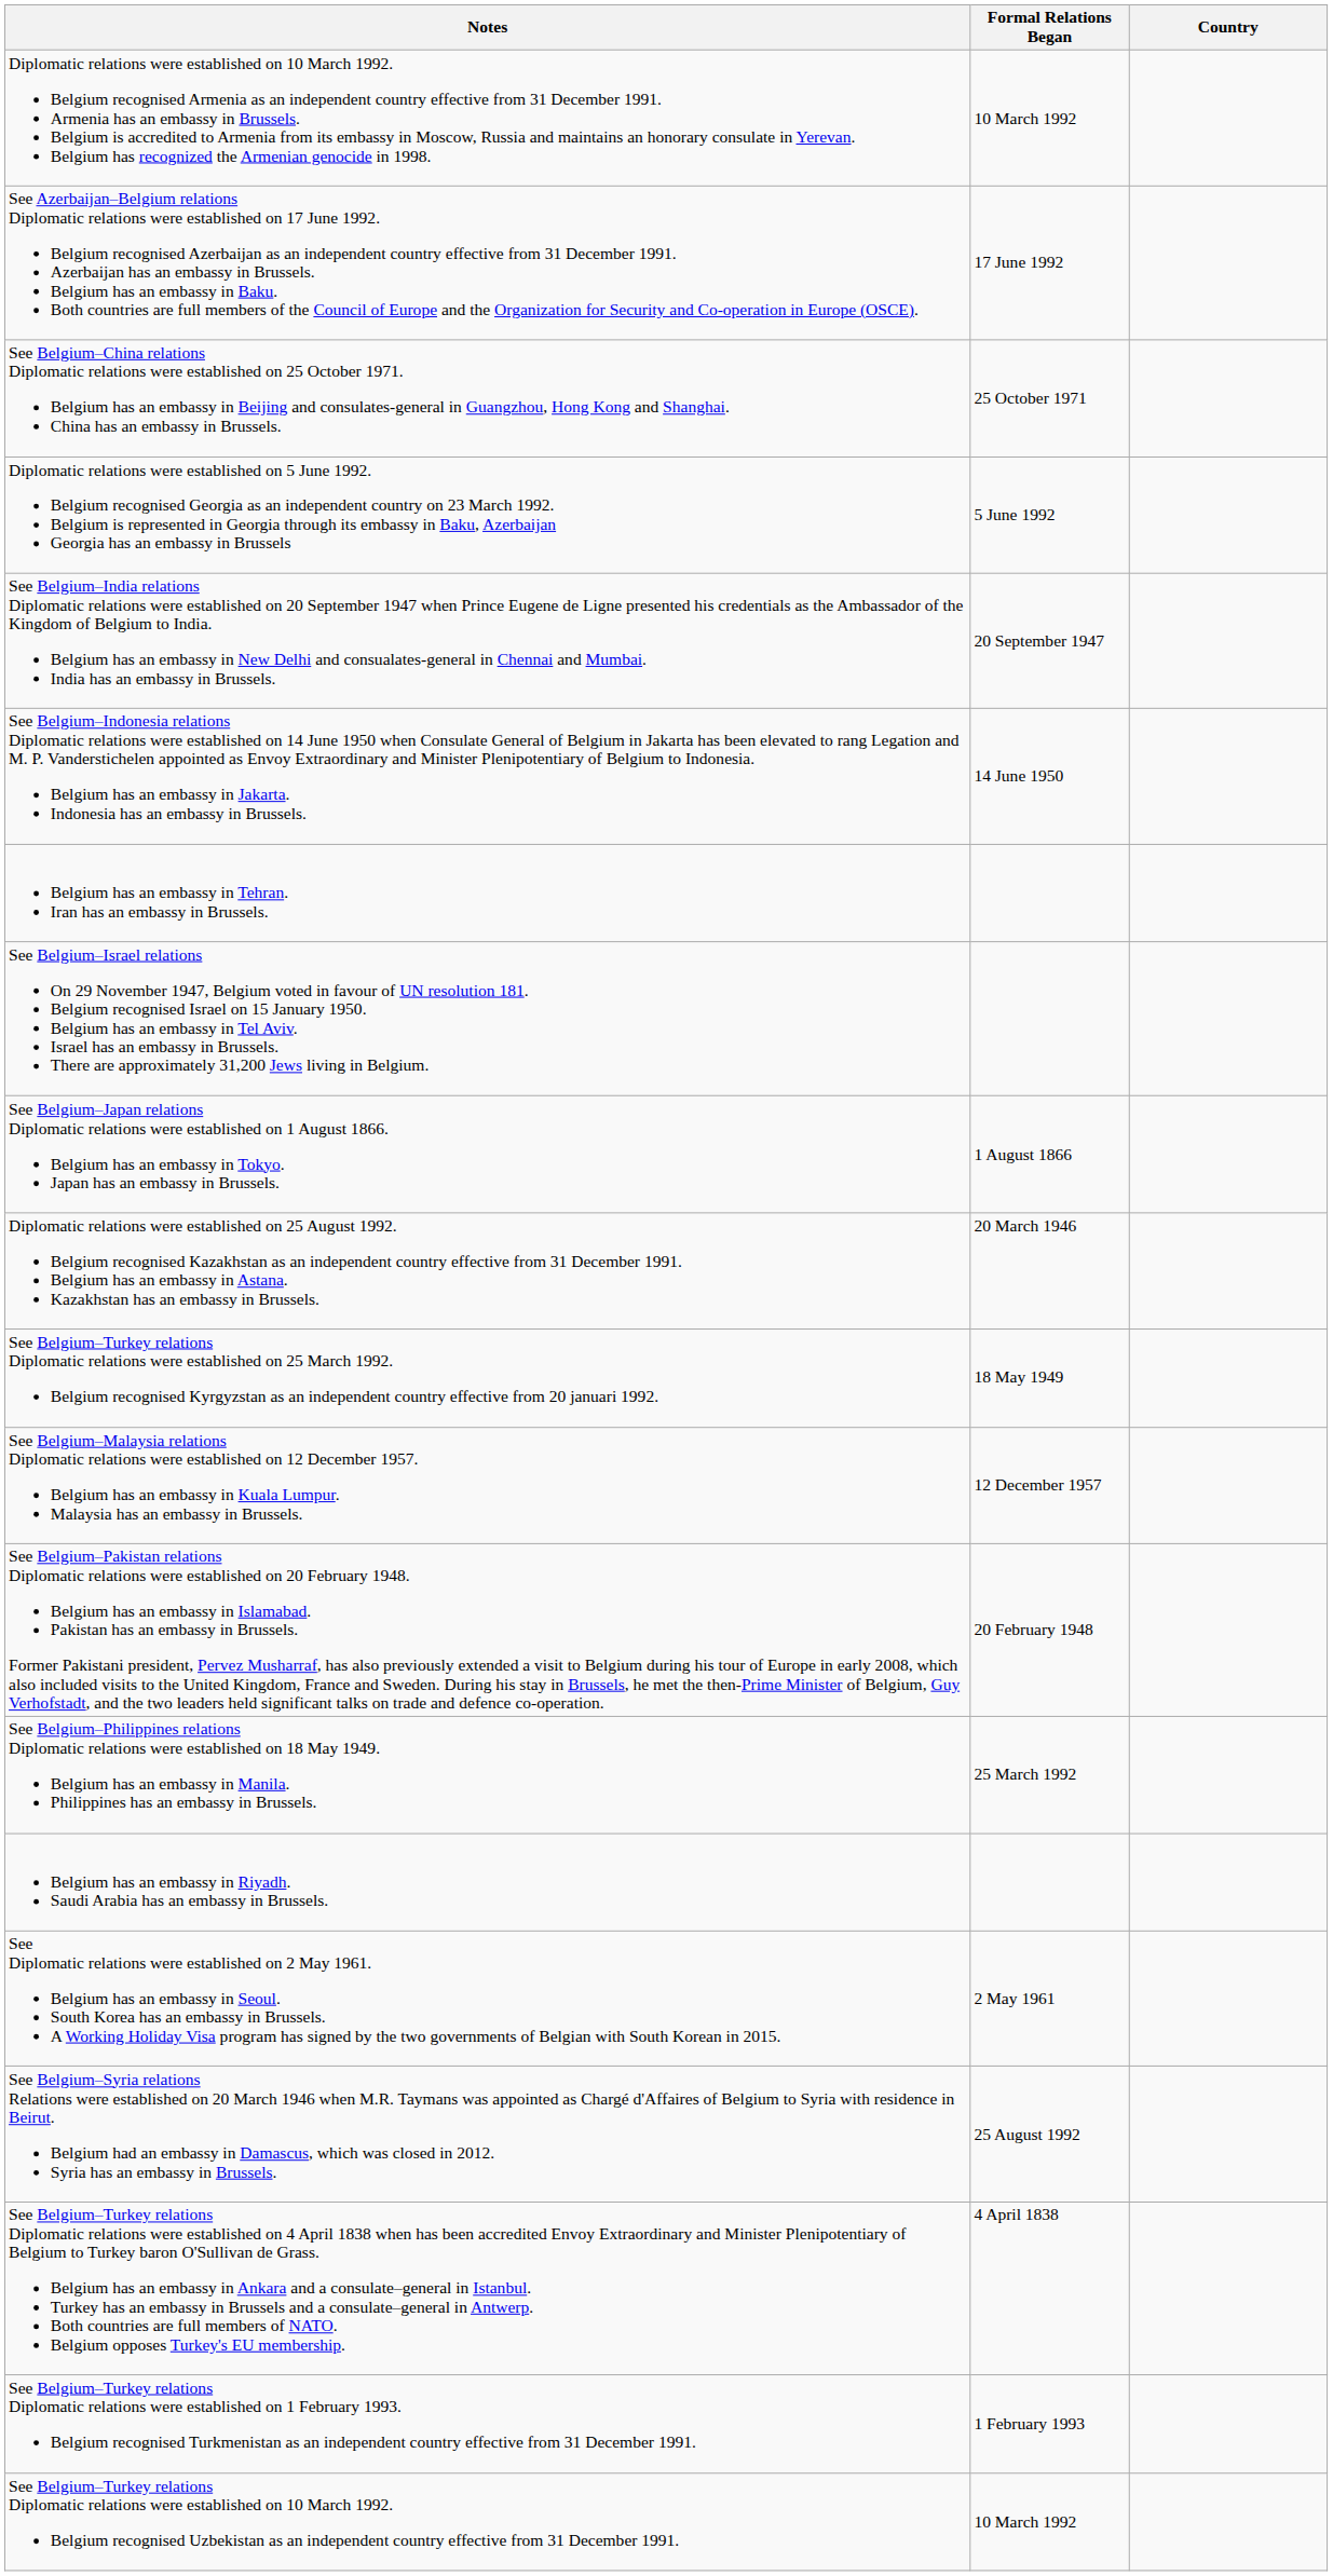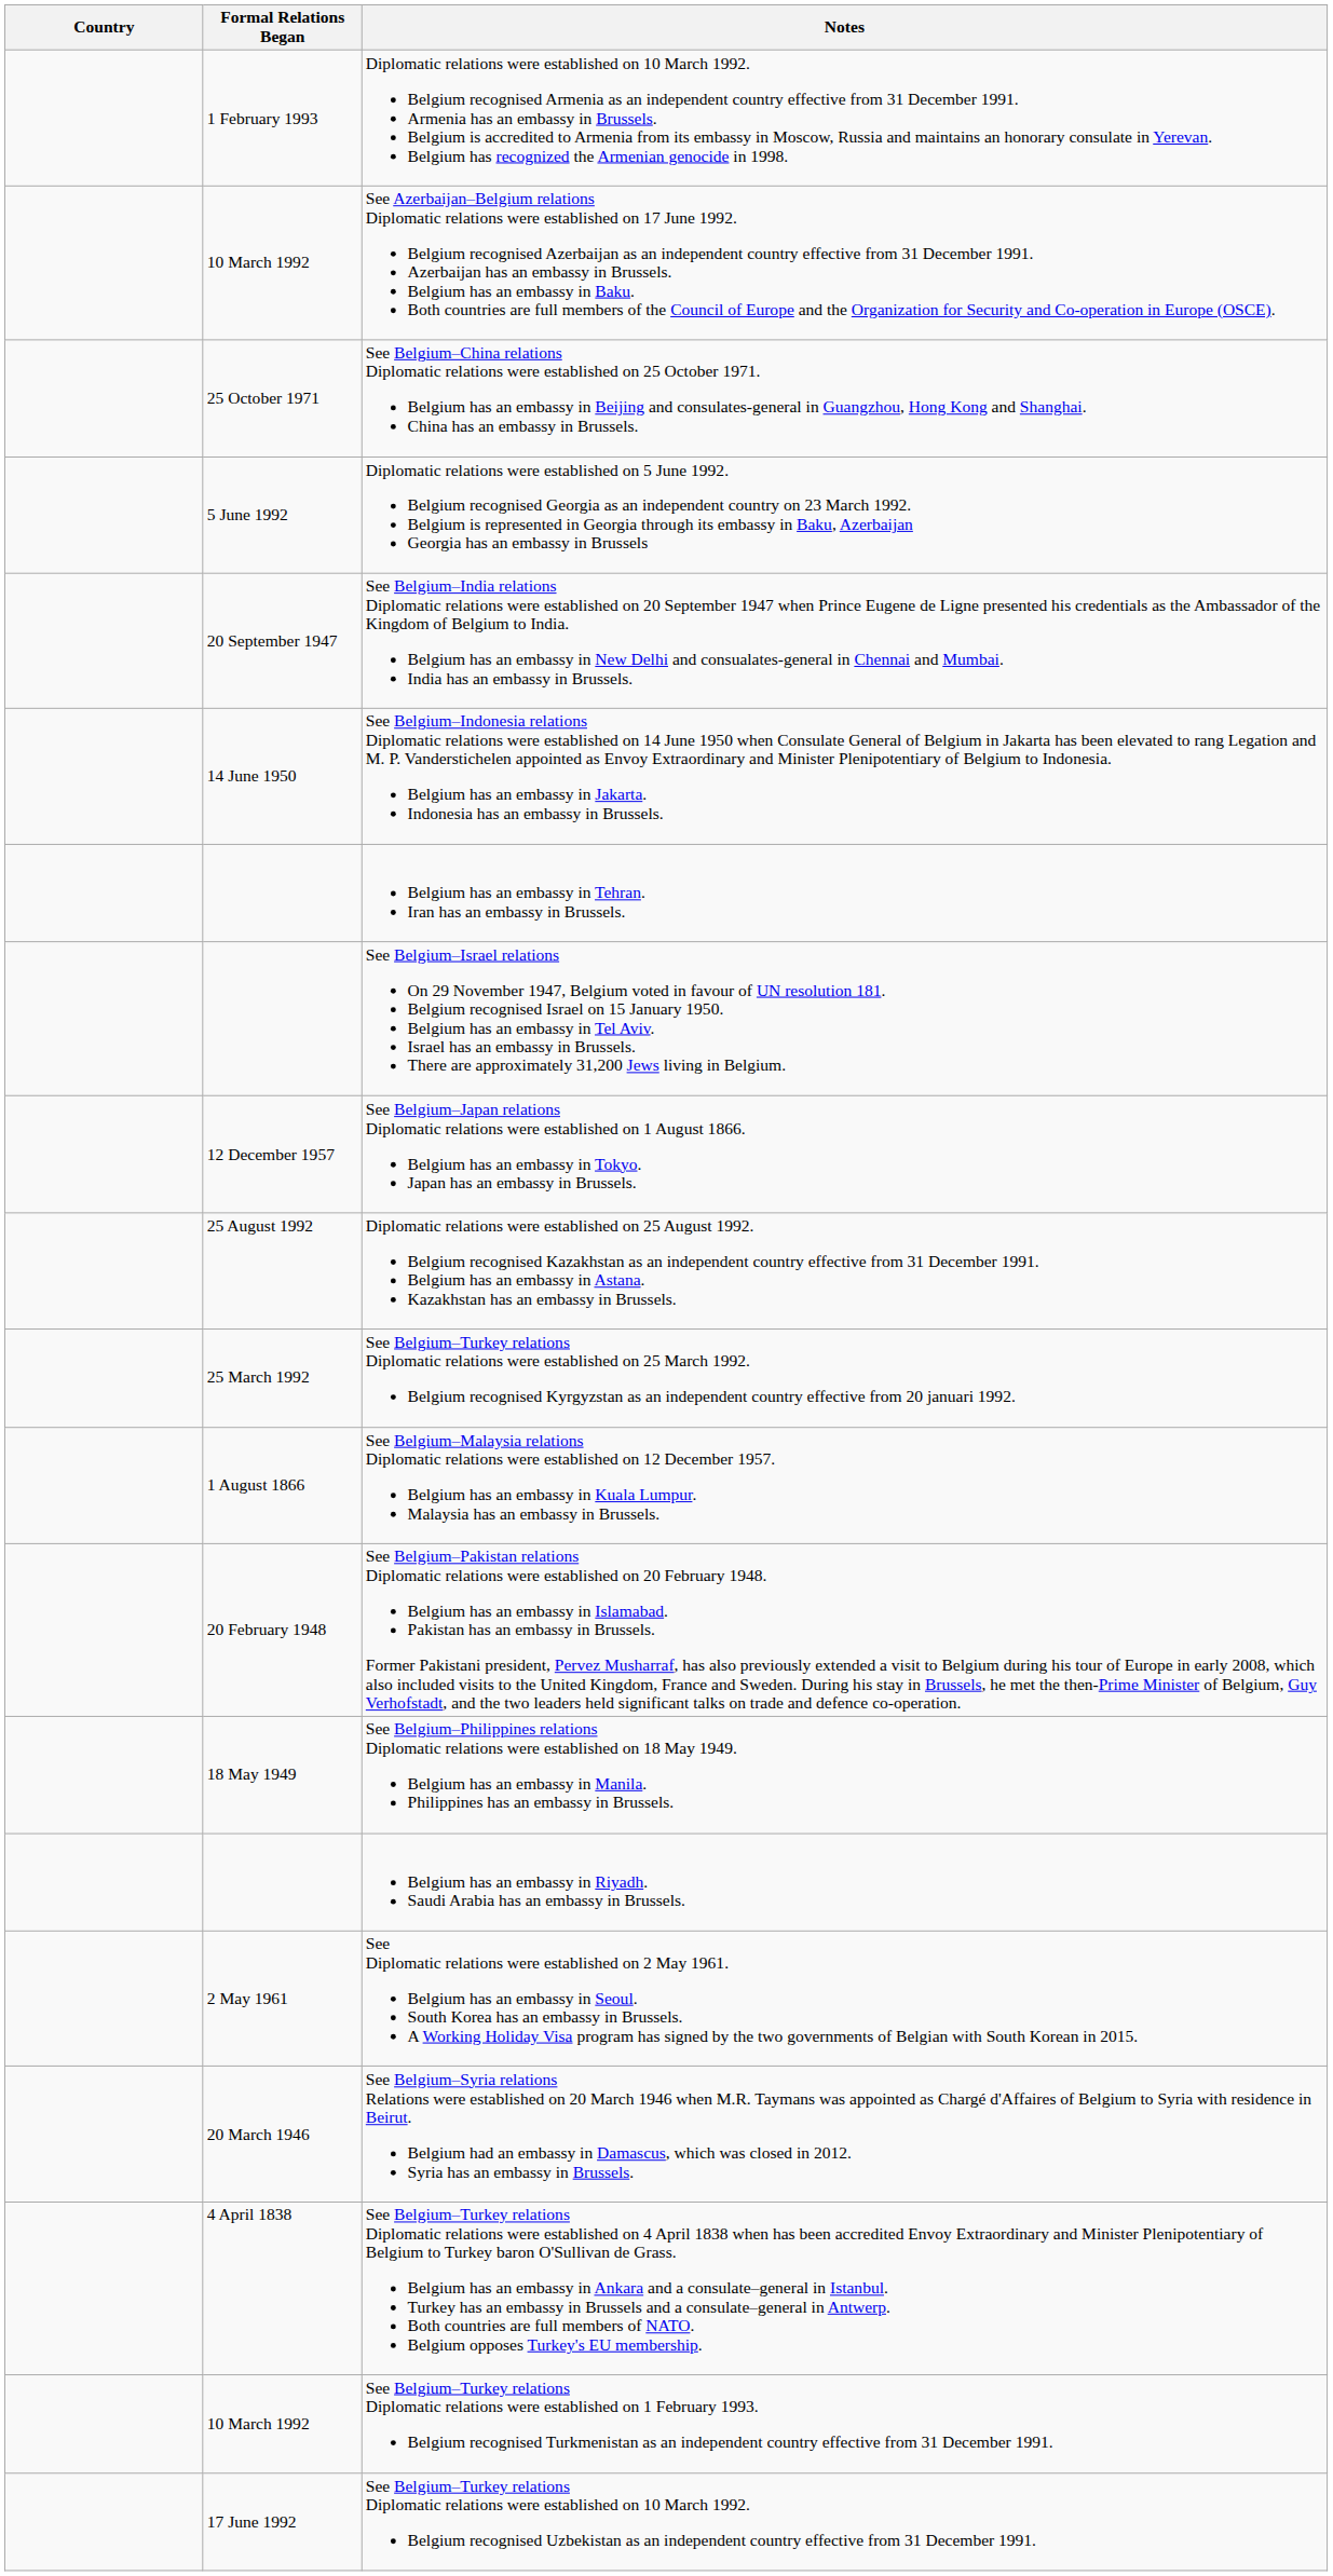columns swapped: Country <-> Notes
row 2 | Formal Relations Began: 10 March 1992 -> 1 February 1993
row 3 | Formal Relations Began: 17 June 1992 -> 10 March 1992
row 10 | Formal Relations Began: 1 August 1866 -> 12 December 1957
row 11 | Formal Relations Began: 20 March 1946 -> 25 August 1992
row 12 | Formal Relations Began: 18 May 1949 -> 25 March 1992
row 13 | Formal Relations Began: 12 December 1957 -> 1 August 1866
row 15 | Formal Relations Began: 25 March 1992 -> 18 May 1949
row 18 | Formal Relations Began: 25 August 1992 -> 20 March 1946
row 20 | Formal Relations Began: 1 February 1993 -> 10 March 1992
row 21 | Formal Relations Began: 10 March 1992 -> 17 June 1992
